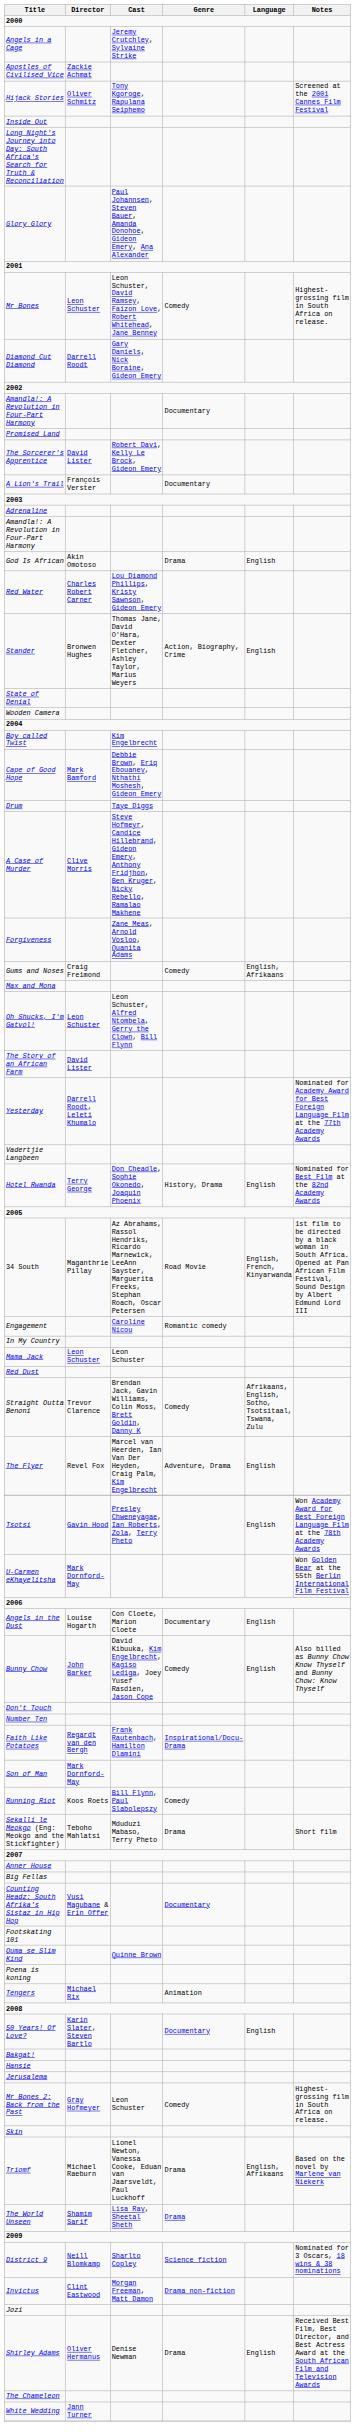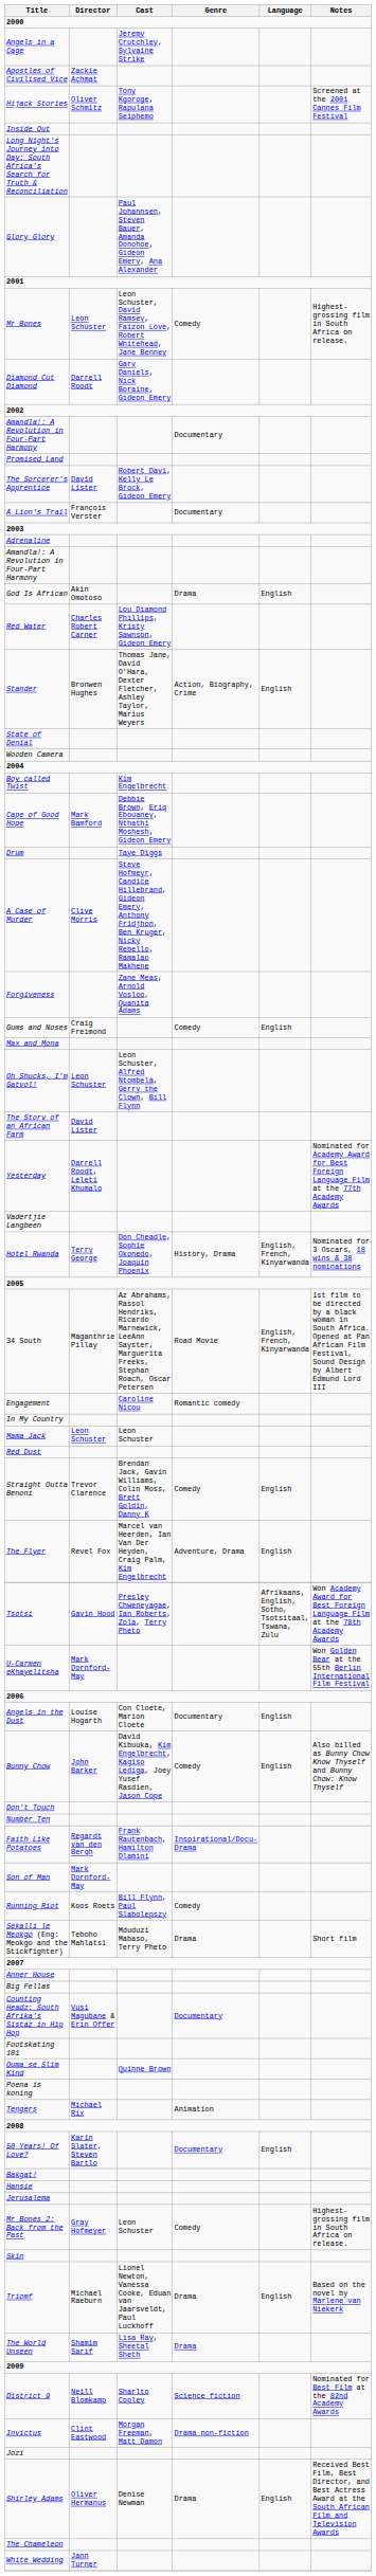Gums and Noses | Language: English, Afrikaans -> English
Hotel Rwanda | Language: English -> English, French, Kinyarwanda
Hotel Rwanda | Notes: Nominated for Best Film at the 82nd Academy Awards -> Nominated for 3 Oscars, 18 wins & 38 nominations
Straight Outta Benoni | Language: Afrikaans, English, Sotho, Tsotsitaal, Tswana, Zulu -> English
Tsotsi | Language: English -> Afrikaans, English, Sotho, Tsotsitaal, Tswana, Zulu
Triomf | Language: English, Afrikaans -> English
District 9 | Notes: Nominated for 3 Oscars, 18 wins & 38 nominations -> Nominated for Best Film at the 82nd Academy Awards
